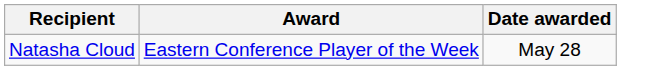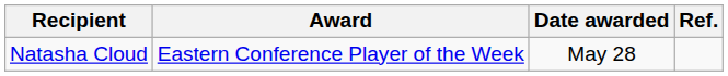+ column: Ref.
